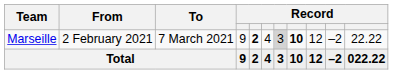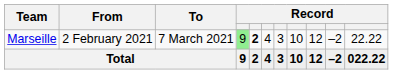Marseille | column 4: no background -> lightgreen background
Marseille | column 7: lightgrey background -> no background
Marseille | column 8: bold -> normal
